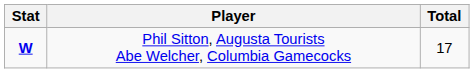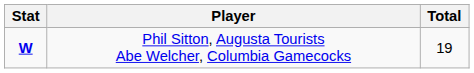row 2 | Total: 17 -> 19
